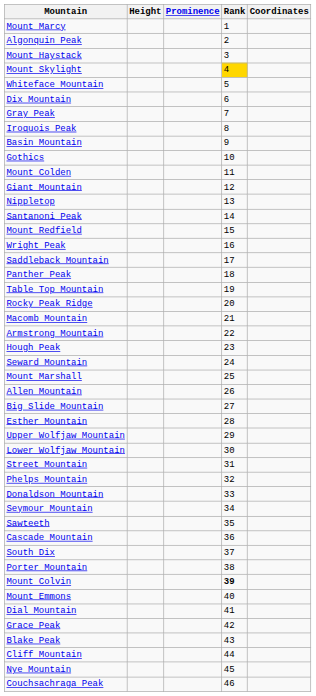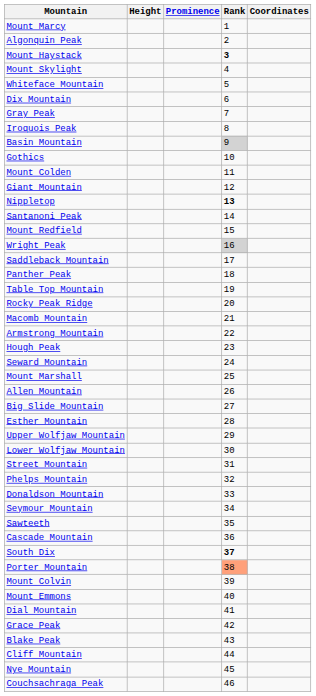Mount Haystack | Rank: normal -> bold
Mount Skylight | Rank: gold background -> no background
Basin Mountain | Rank: no background -> lightgrey background
Nippletop | Rank: normal -> bold
Wright Peak | Rank: no background -> lightgrey background
South Dix | Rank: normal -> bold
Porter Mountain | Rank: no background -> lightsalmon background
Mount Colvin | Rank: bold -> normal
